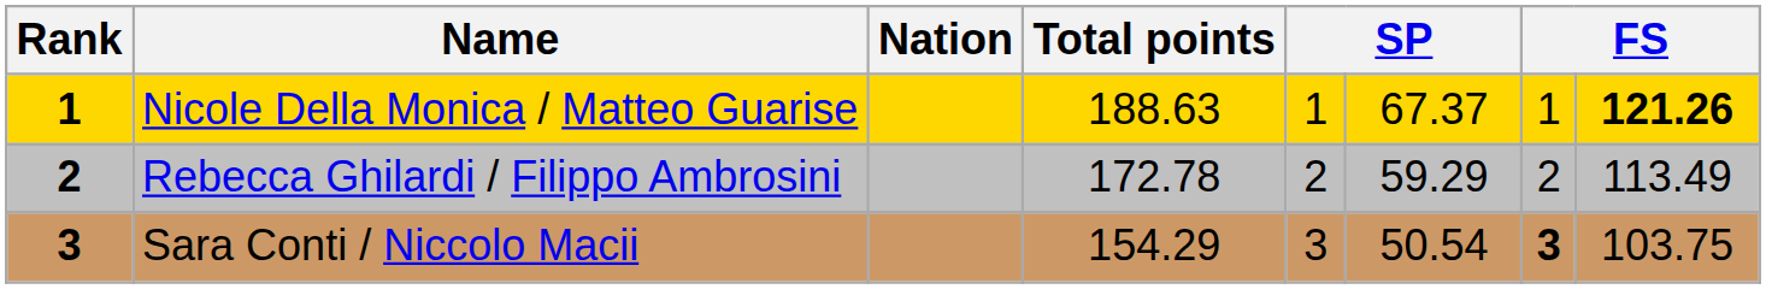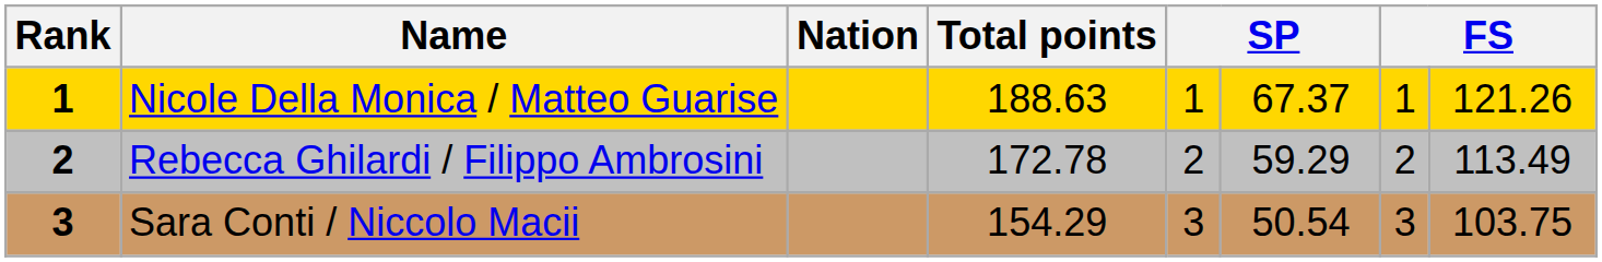Nicole Della Monica / Matteo Guarise | column 8: bold -> normal
Sara Conti / Niccolo Macii | column 7: bold -> normal
